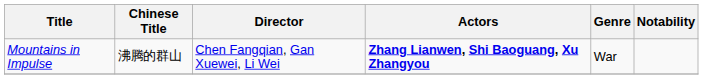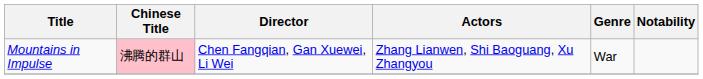Mountains in Impulse | Chinese Title: no background -> pink background
Mountains in Impulse | Actors: bold -> normal
